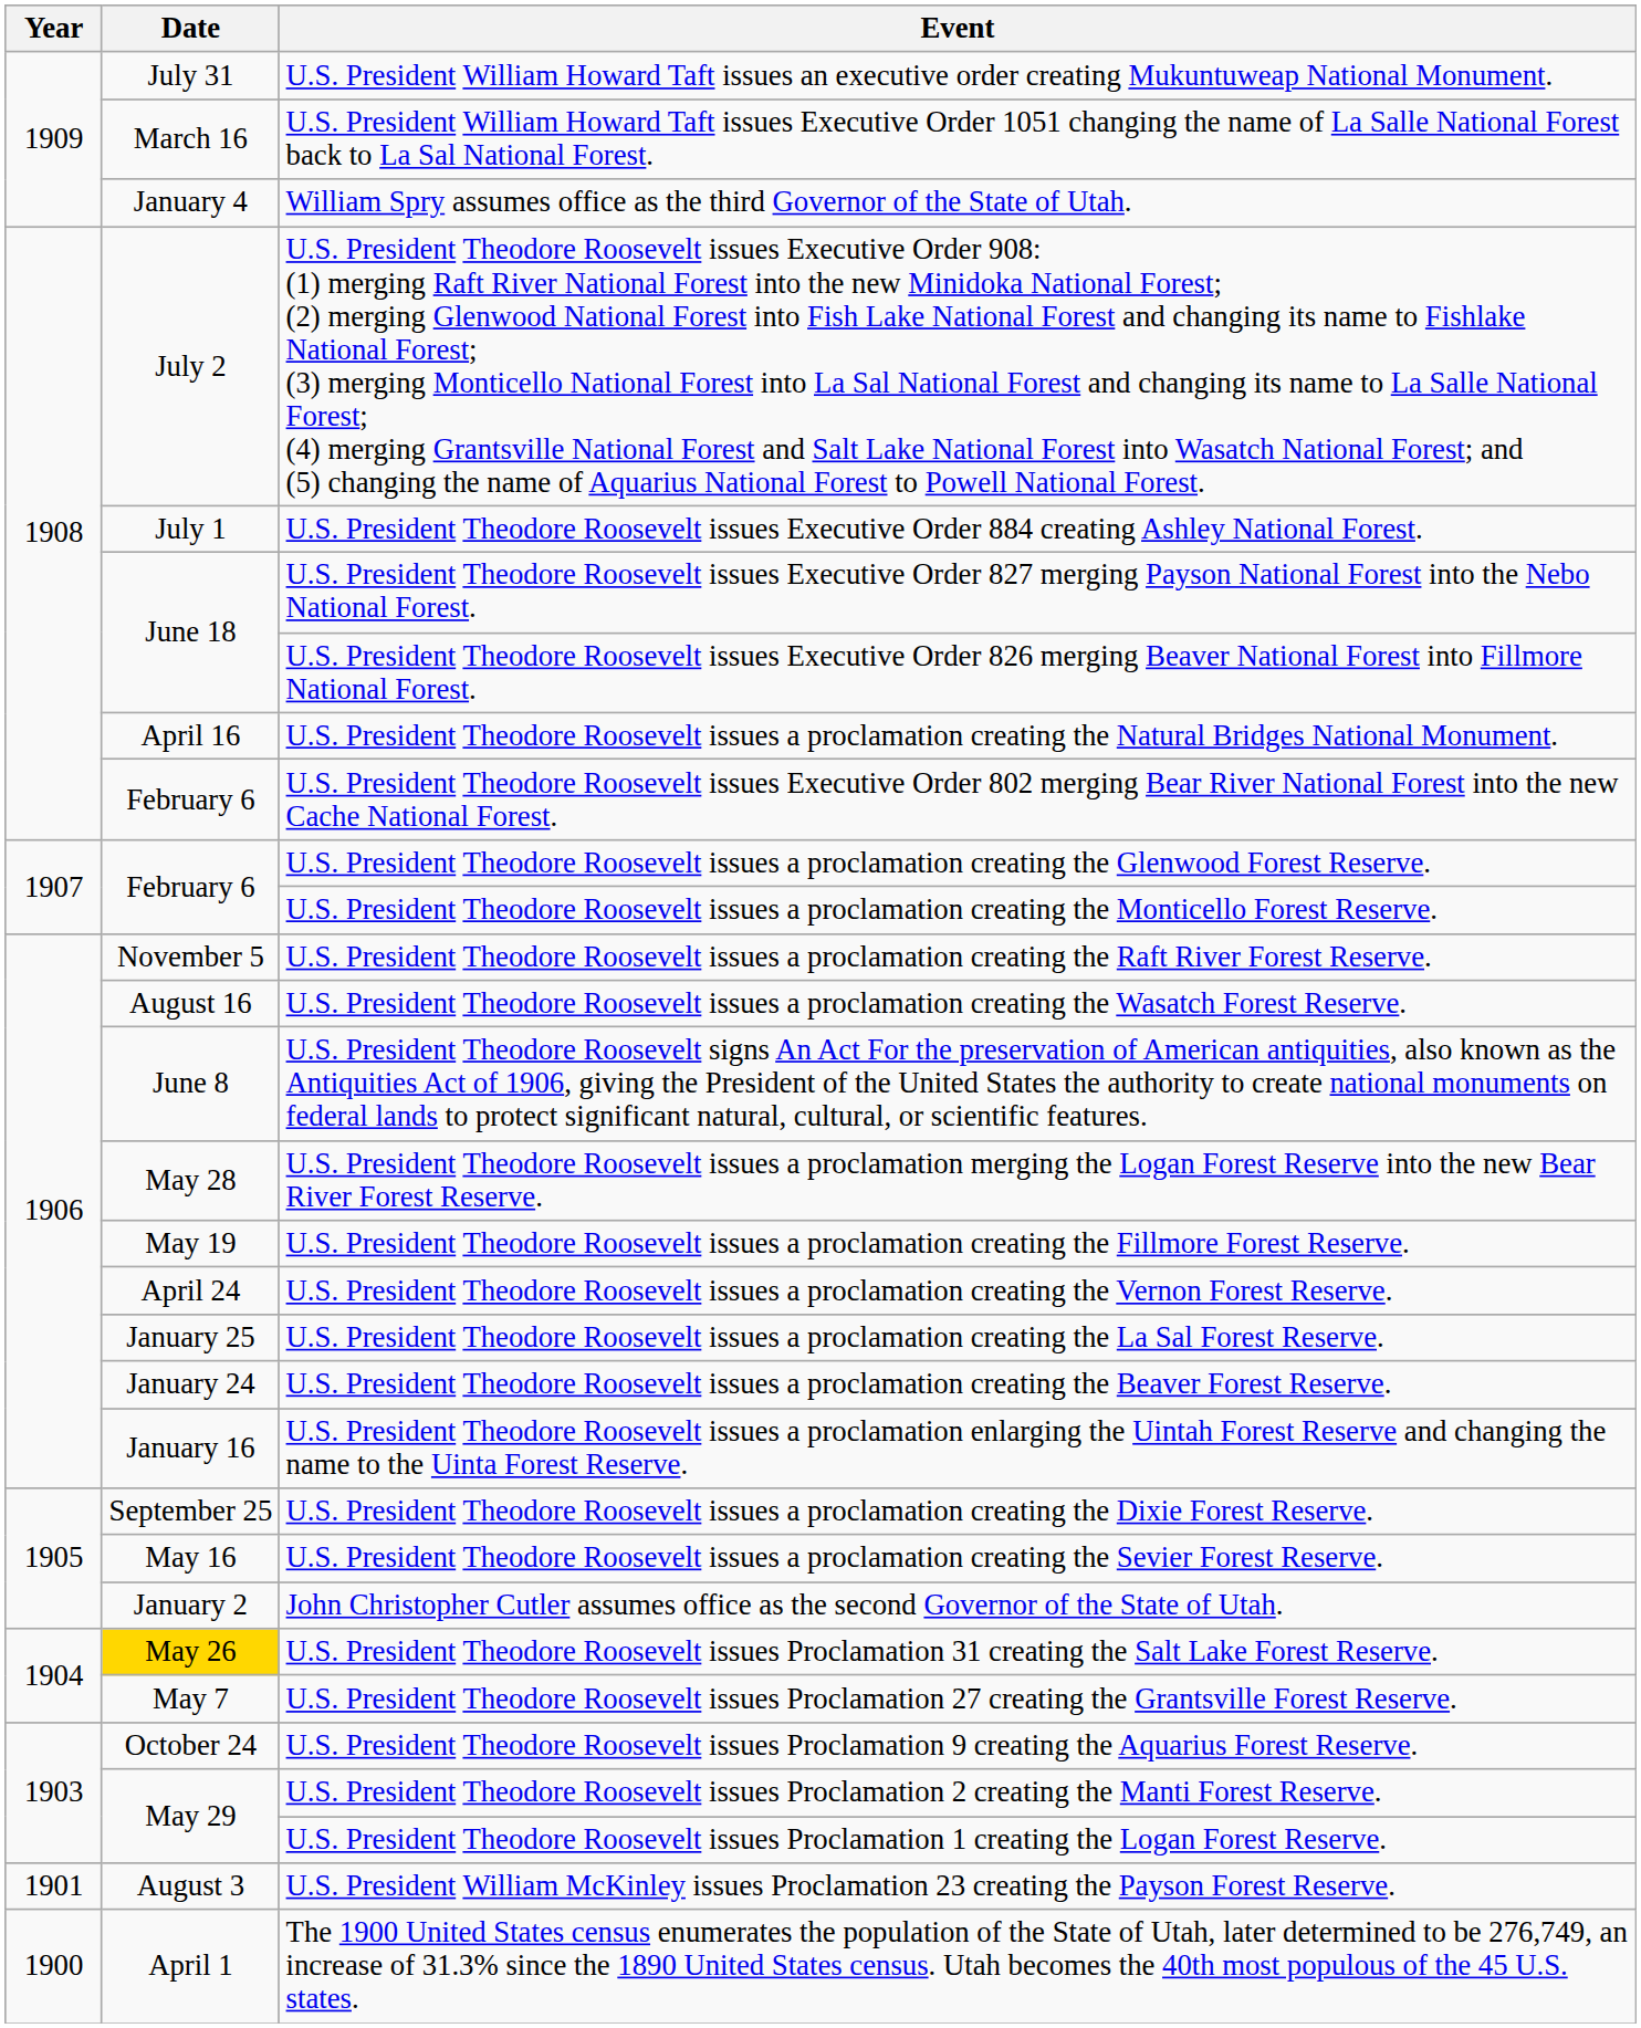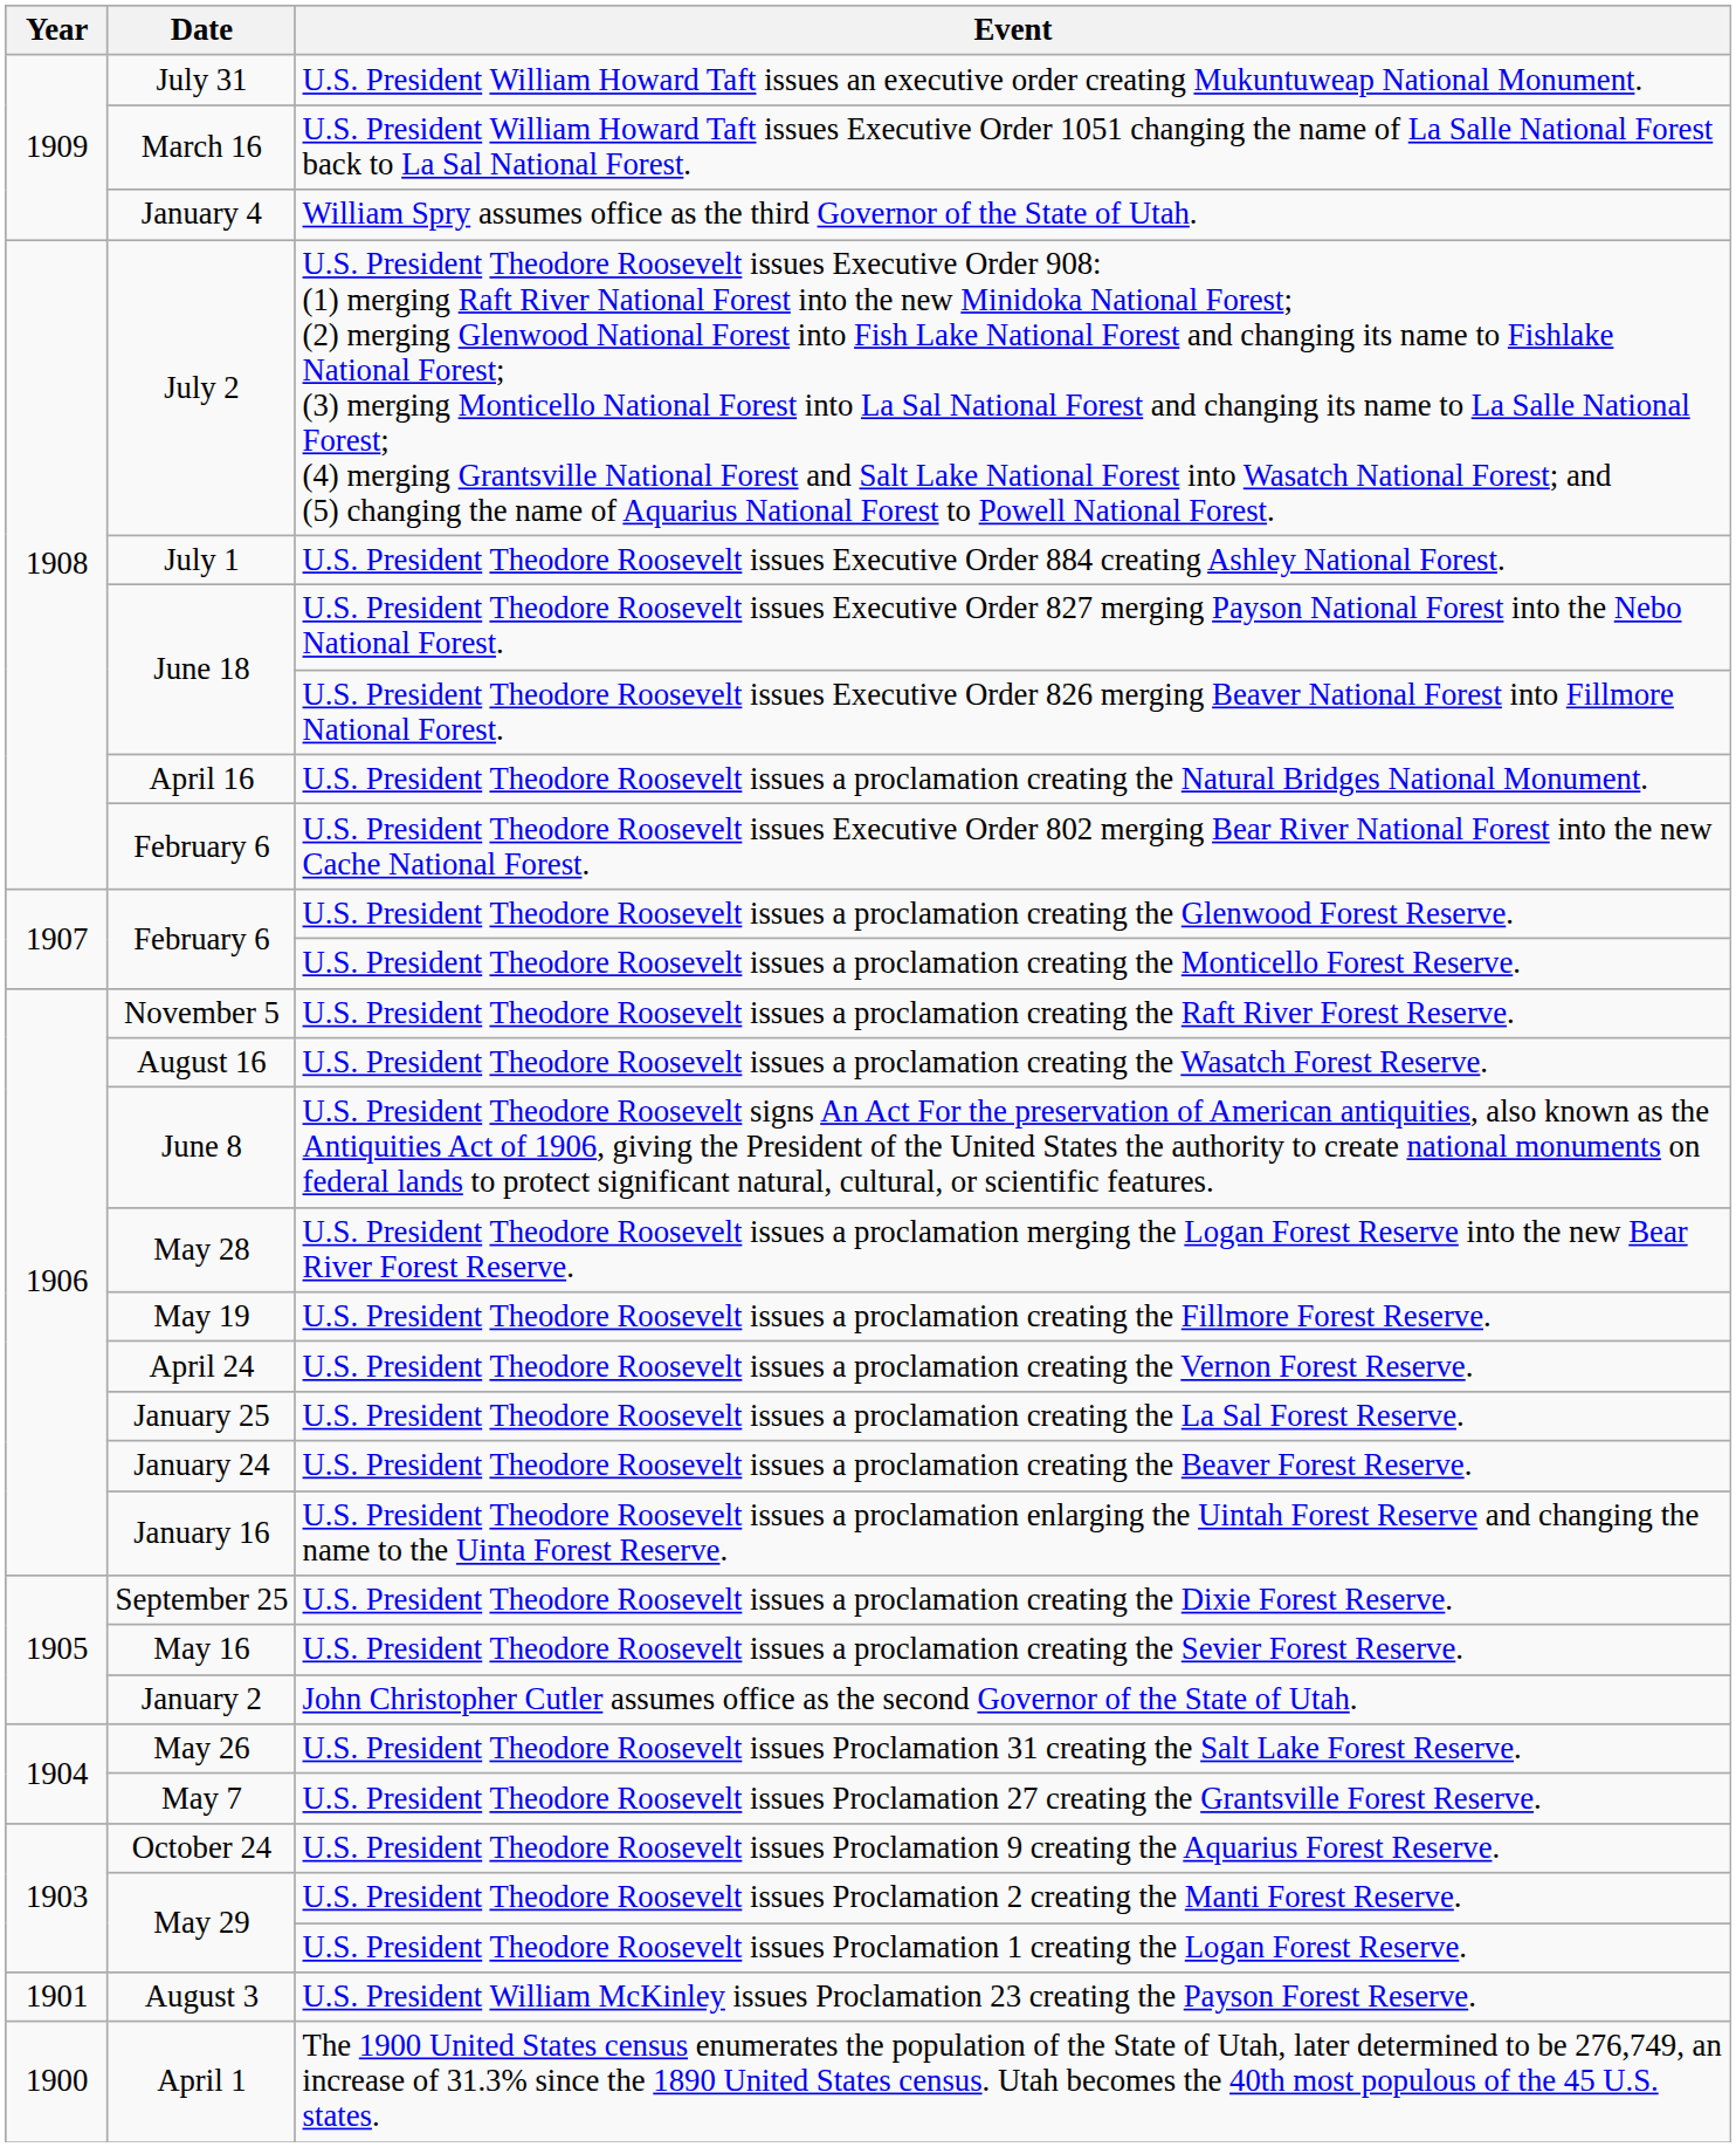row 25 | Date: gold background -> no background
